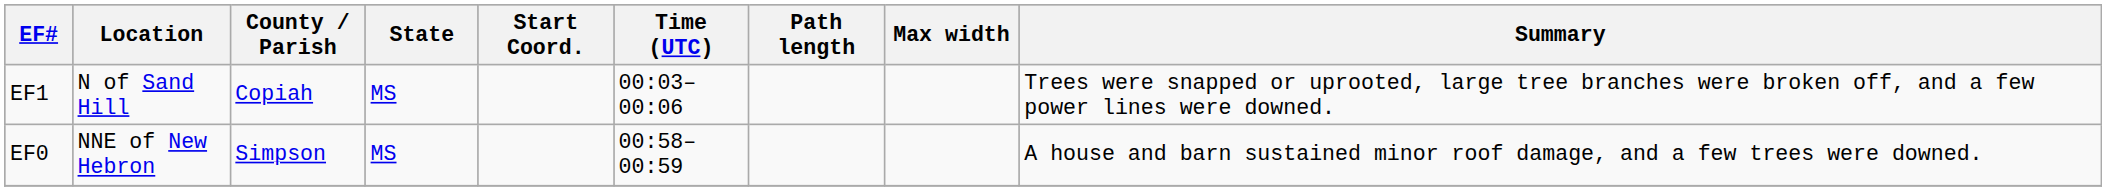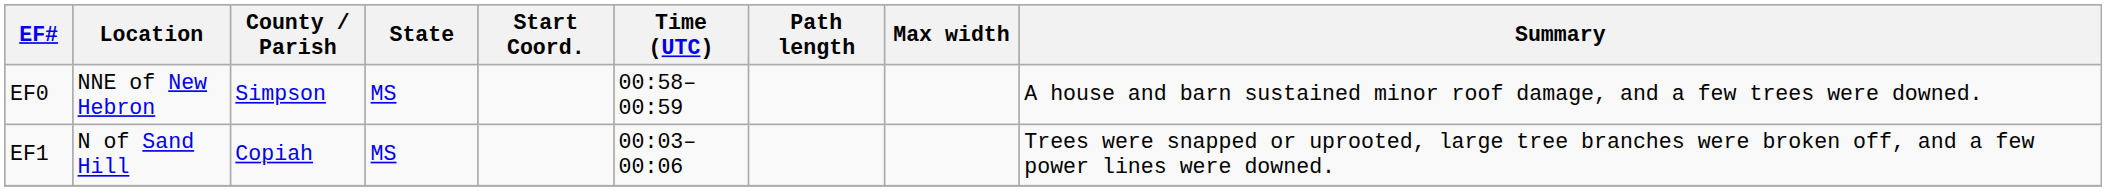rows swapped: EF1 <-> EF0
